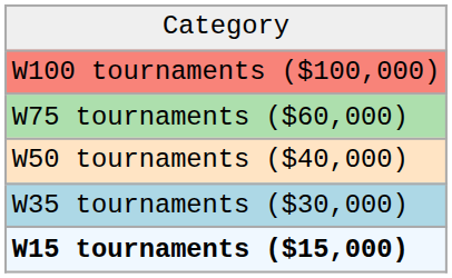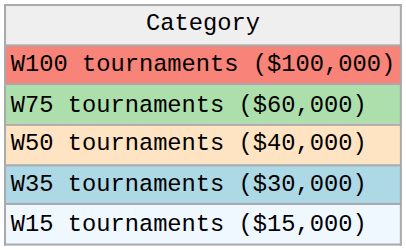row 6 | column 1: bold -> normal
